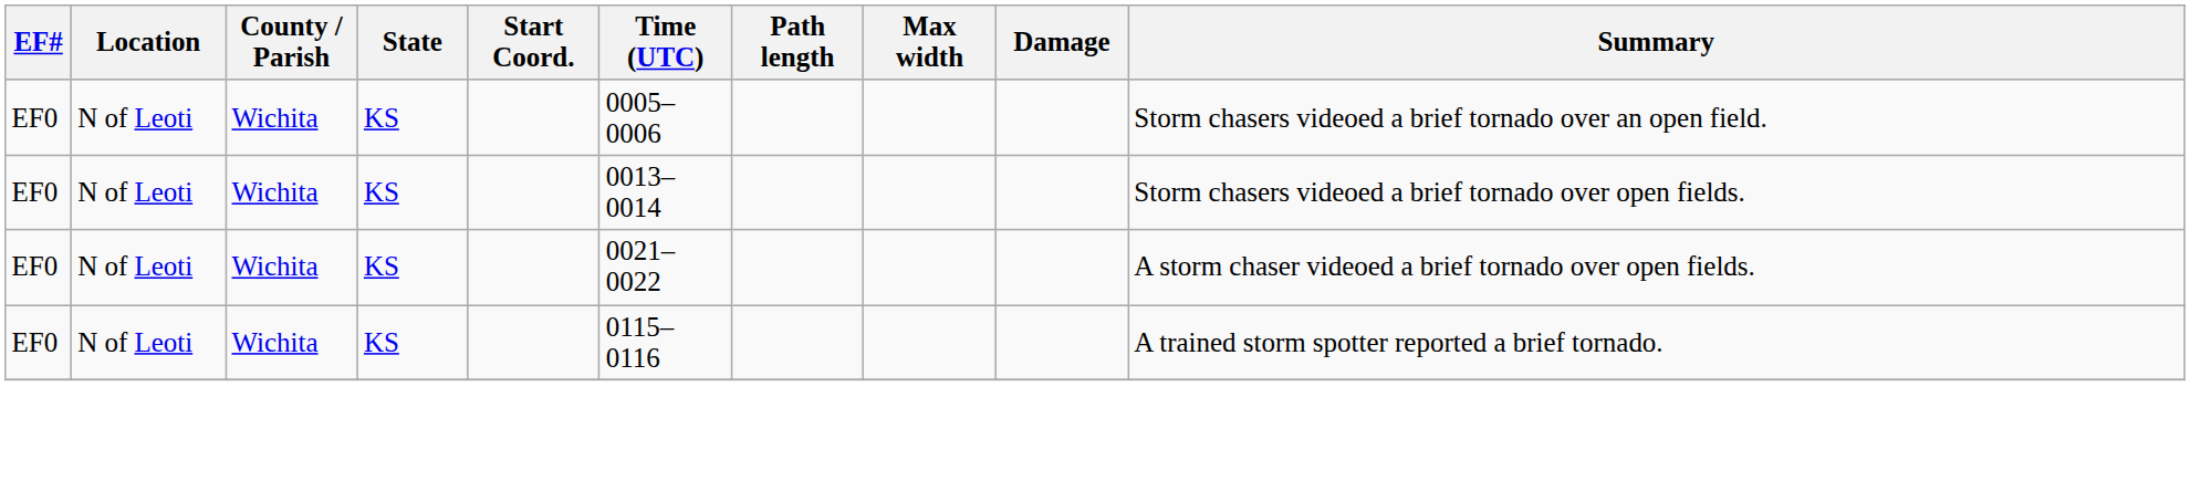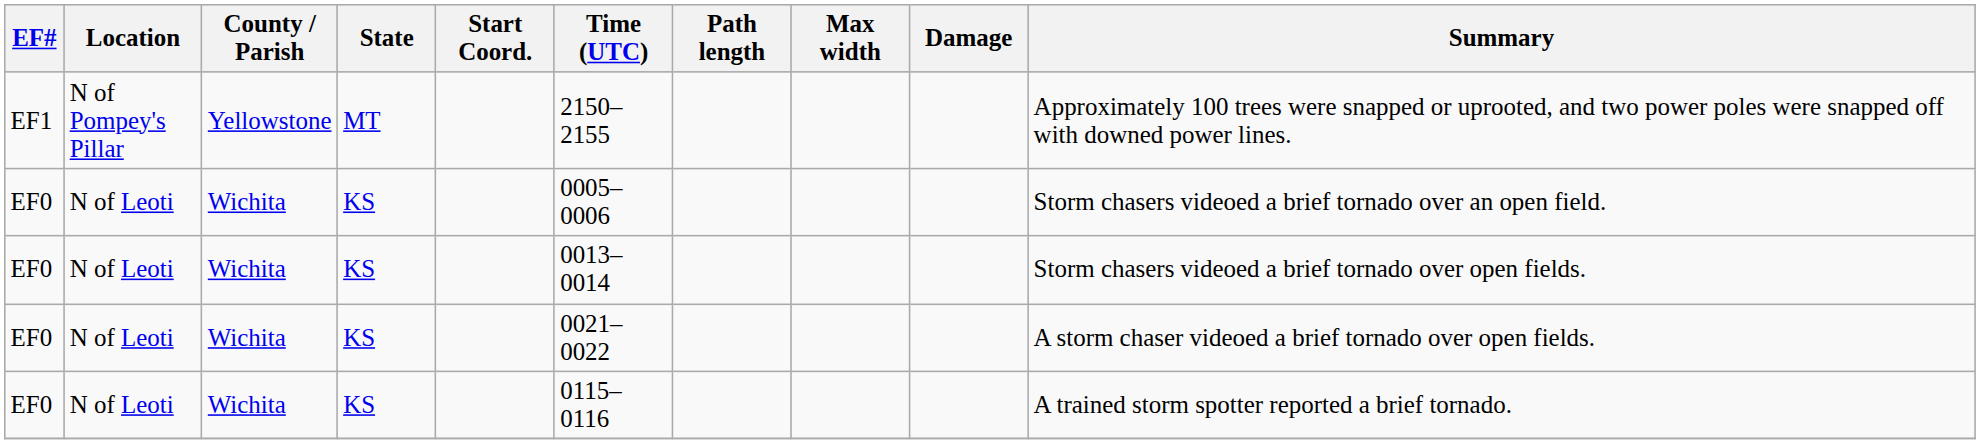+ row: EF1 | N of Pompey's Pillar | Yellowstone | MT | 2150–2155 | Approximately 100 trees were snapped or uprooted, and two power poles were snapped off with downed power lines.
